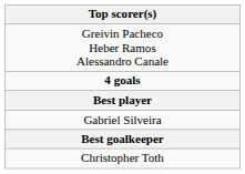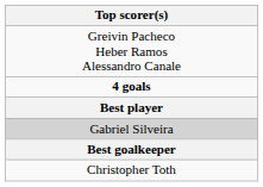row 5 | column 1: no background -> lightgrey background
